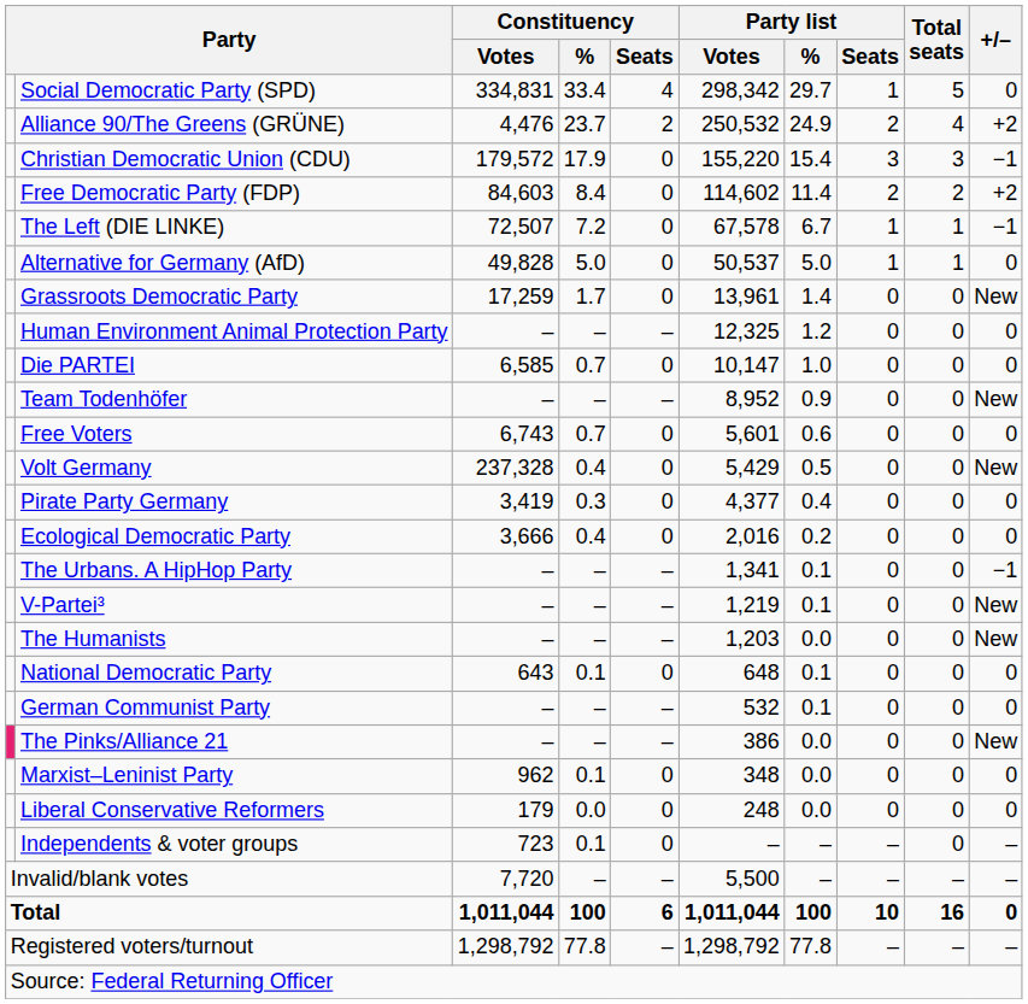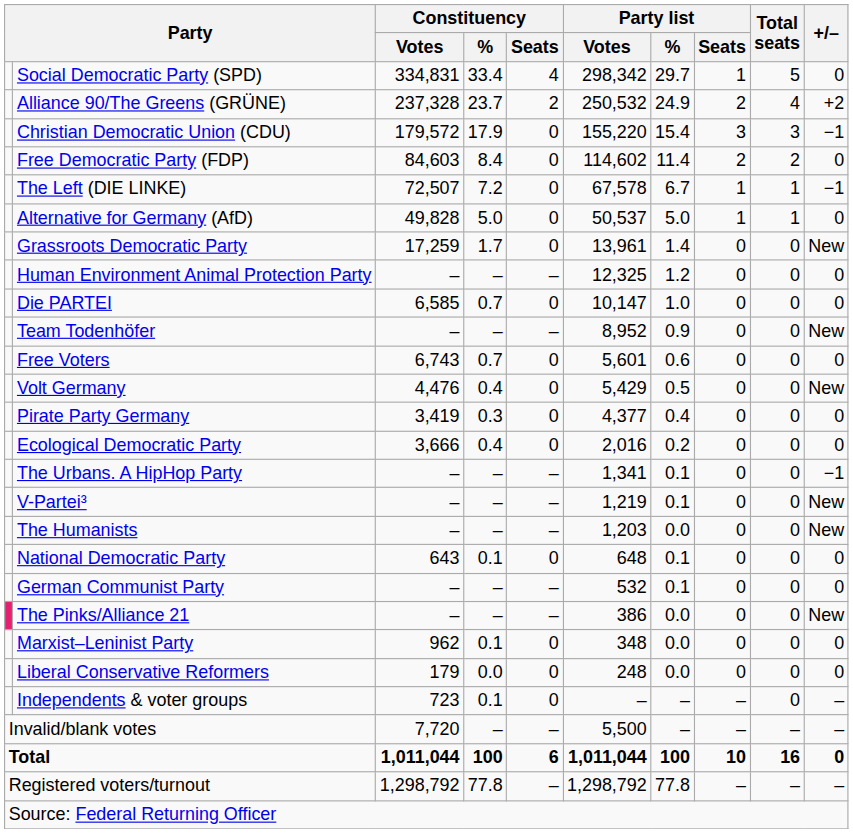Alliance 90/The Greens (GRÜNE) | Constituency / Votes: 4,476 -> 237,328
Free Democratic Party (FDP) | +/–: +2 -> 0
Volt Germany | Constituency / Votes: 237,328 -> 4,476
